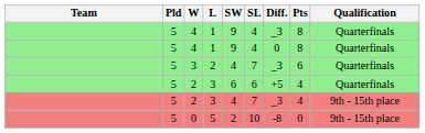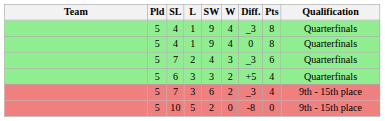columns swapped: W <-> SL
row 5 | SW: 6 -> 3
row 6 | SW: 4 -> 6
